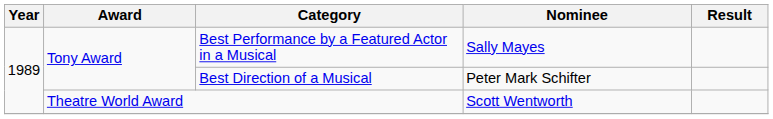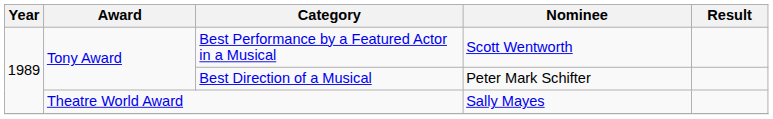Best Performance by a Featured Actor in a Musical | Nominee: Sally Mayes -> Scott Wentworth
Theatre World Award | Nominee: Scott Wentworth -> Sally Mayes
